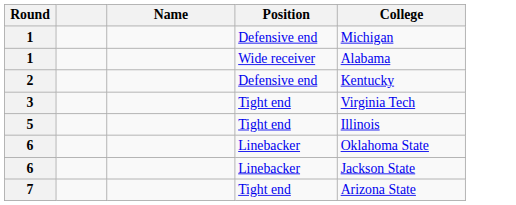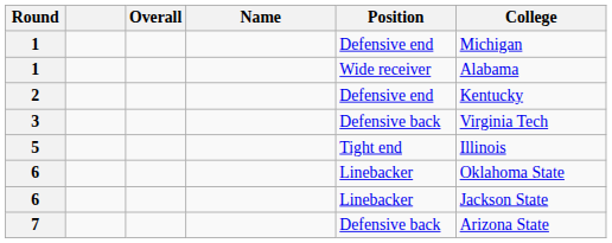+ column: Overall
3 | Position: Tight end -> Defensive back
7 | Position: Tight end -> Defensive back
